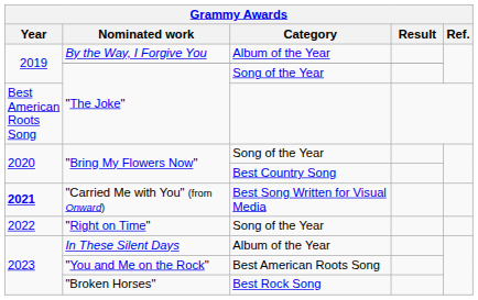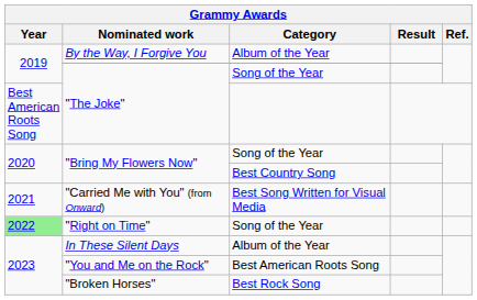"Carried Me with You" (from Onward) | Year: bold -> normal
"Right on Time" | Year: no background -> lightgreen background
